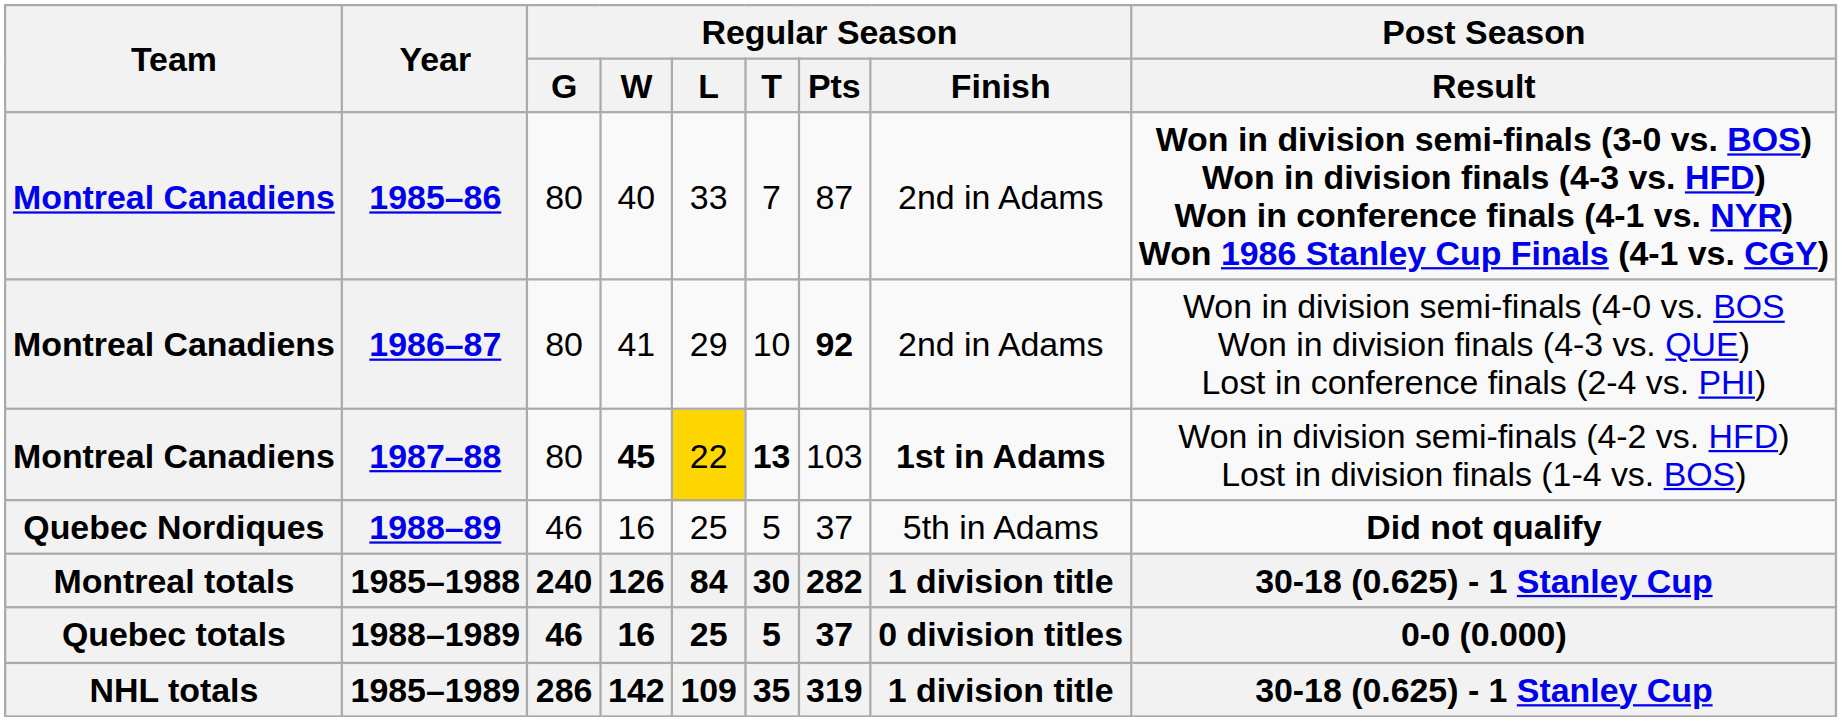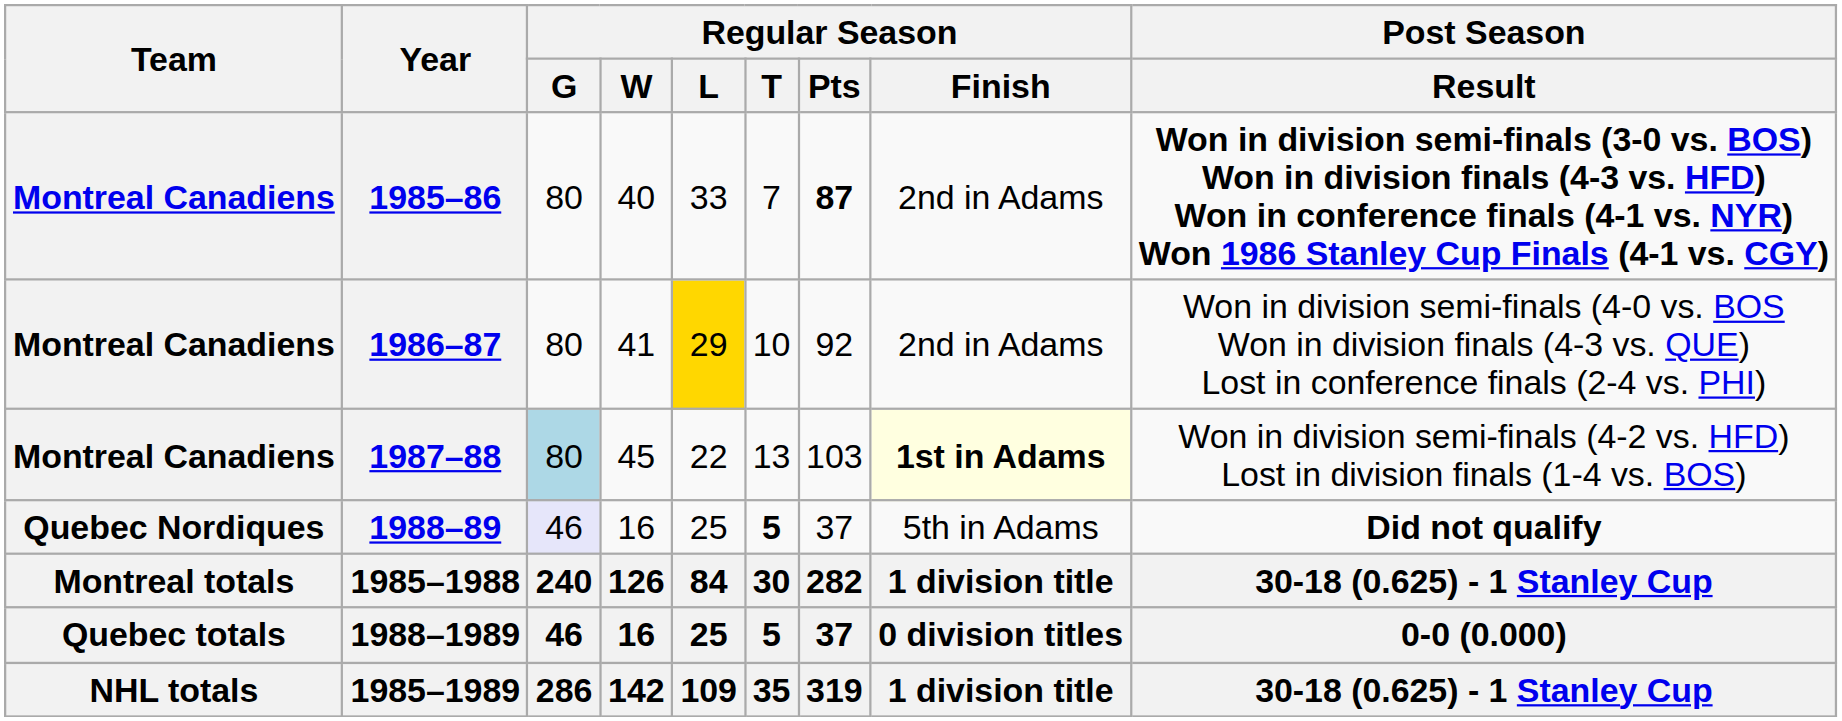1985–86 | Regular Season / Pts: normal -> bold
1986–87 | Regular Season / L: no background -> gold background
1986–87 | Regular Season / Pts: bold -> normal
1987–88 | Regular Season / G: no background -> lightblue background
1987–88 | Regular Season / W: bold -> normal
1987–88 | Regular Season / L: gold background -> no background
1987–88 | Regular Season / T: bold -> normal
1987–88 | Regular Season / Finish: no background -> lightyellow background
1988–89 | Regular Season / G: no background -> lavender background
1988–89 | Regular Season / T: normal -> bold
